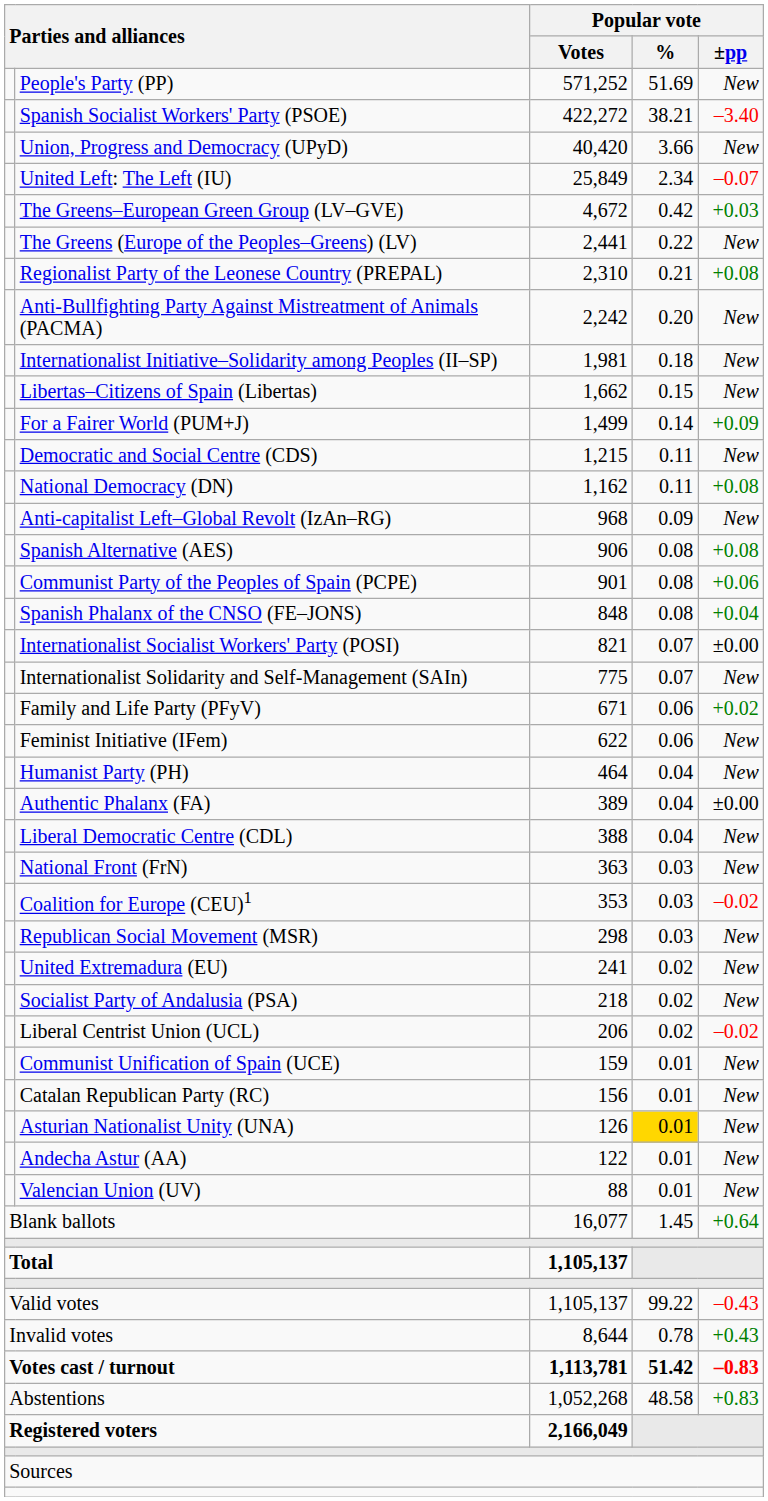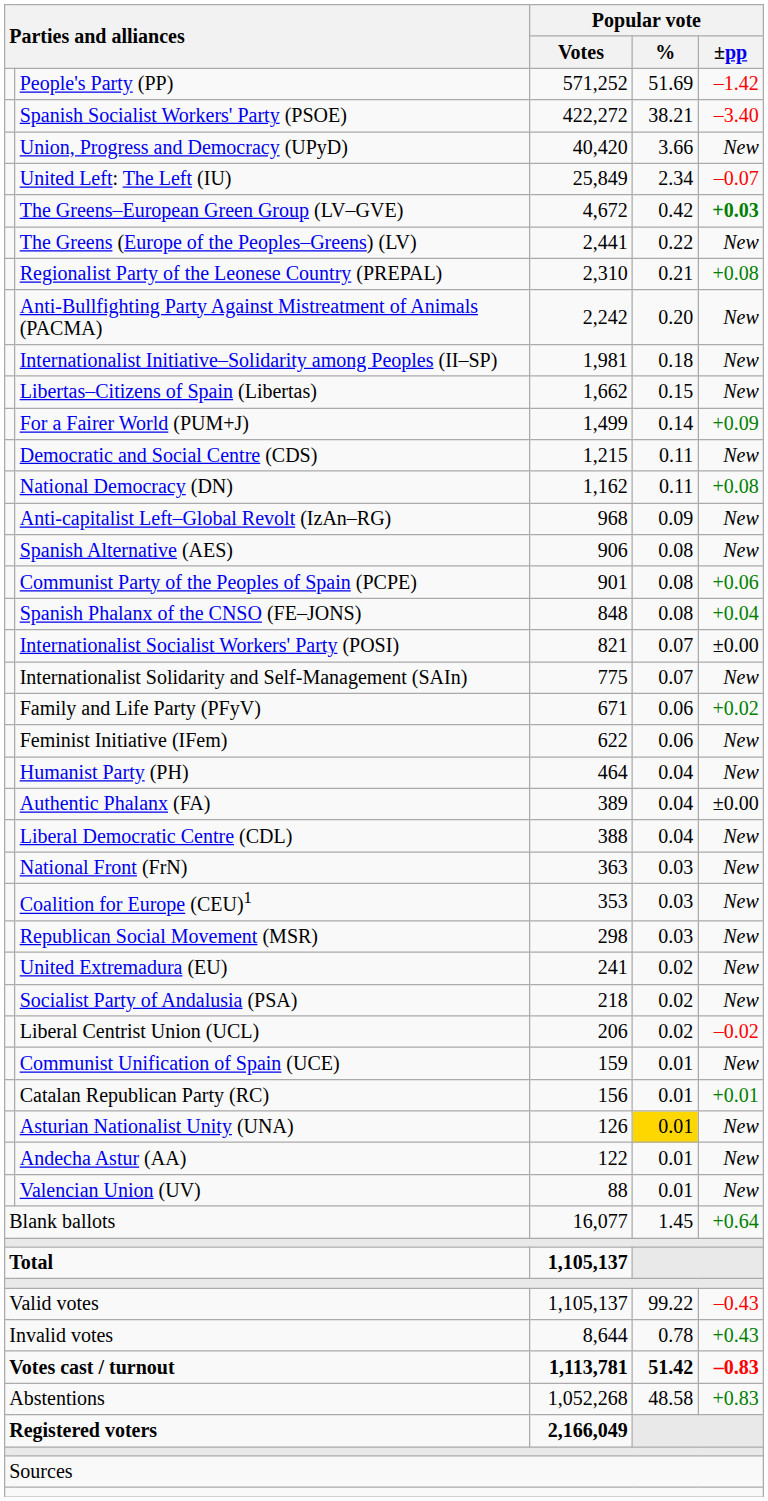People's Party (PP) | Popular vote / ±pp: New -> –1.42
The Greens–European Green Group (LV–GVE) | Popular vote / ±pp: normal -> bold
Spanish Alternative (AES) | Popular vote / ±pp: +0.08 -> New
Coalition for Europe (CEU)1 | Popular vote / ±pp: –0.02 -> New
Catalan Republican Party (RC) | Popular vote / ±pp: New -> +0.01
